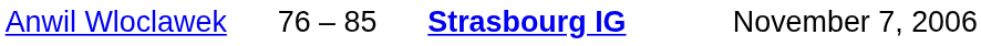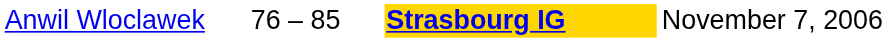Anwil Wloclawek | column 3: no background -> gold background
